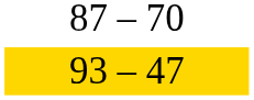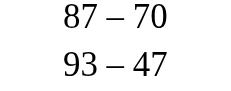93 – 47 | column 1: gold background -> no background
